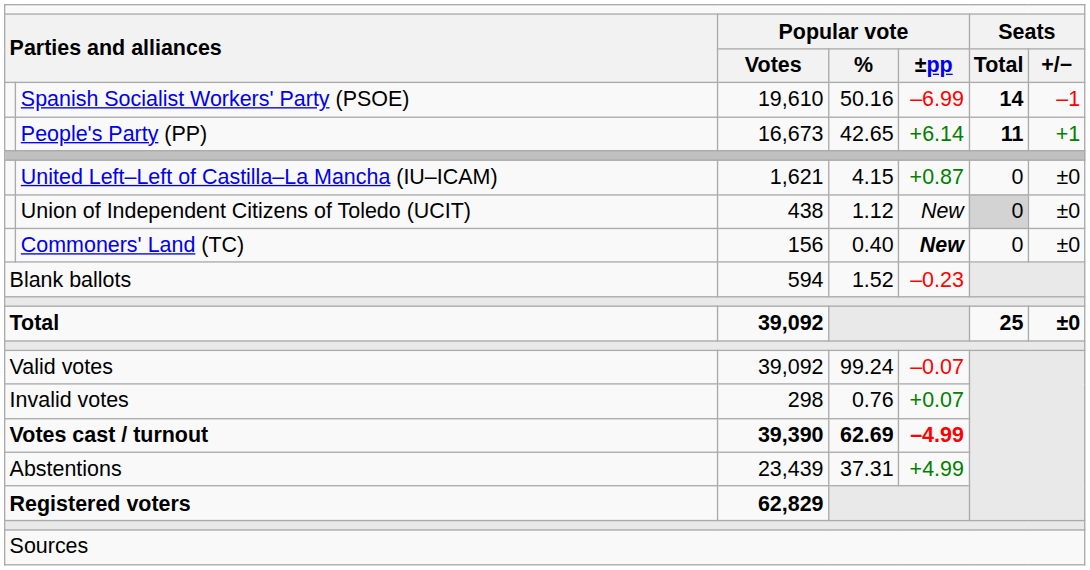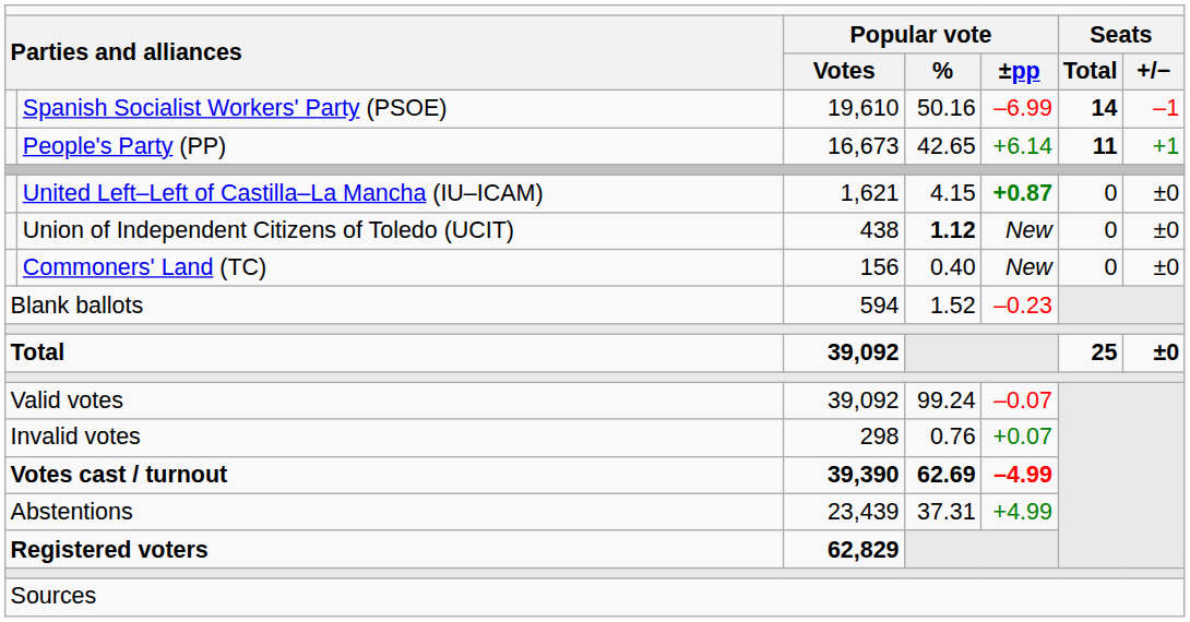United Left–Left of Castilla–La Mancha (IU–ICAM) | column 5: normal -> bold
Union of Independent Citizens of Toledo (UCIT) | column 4: normal -> bold
Union of Independent Citizens of Toledo (UCIT) | column 6: lightgrey background -> no background
Commoners' Land (TC) | column 5: bold -> normal
